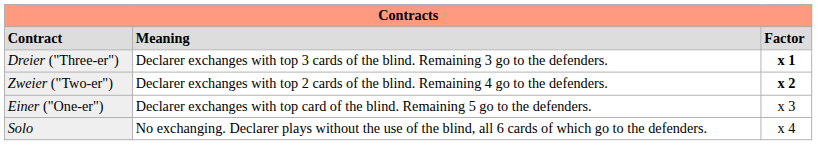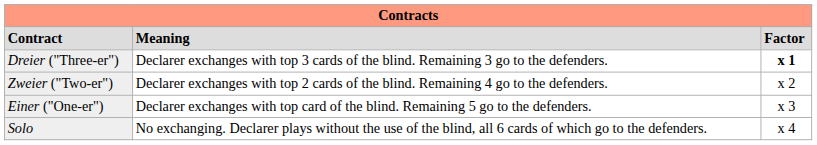Zweier ("Two-er") | column 3: bold -> normal
